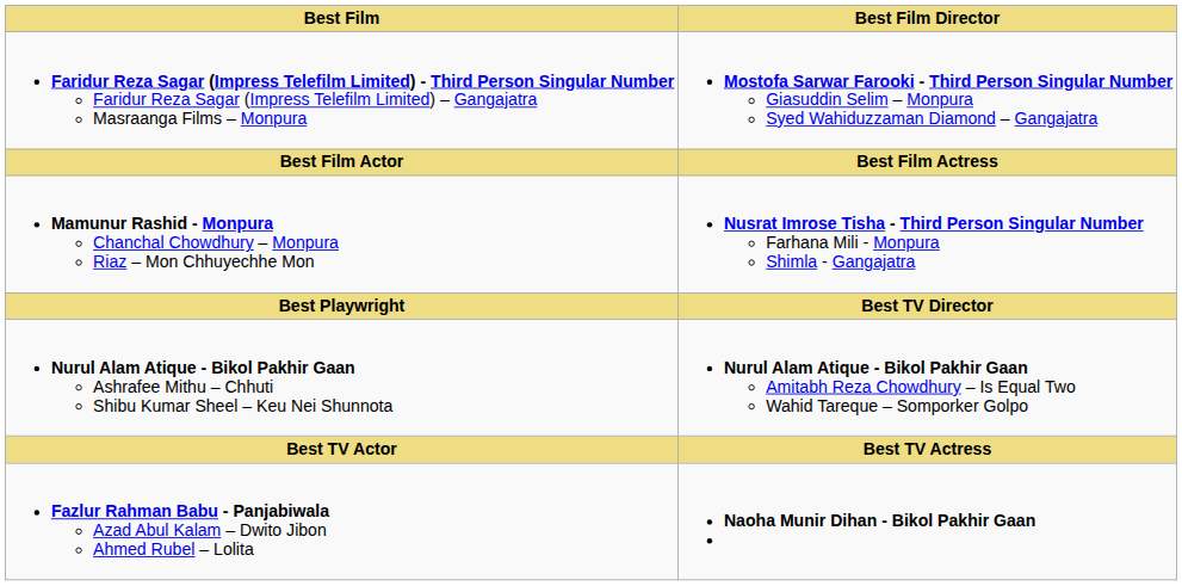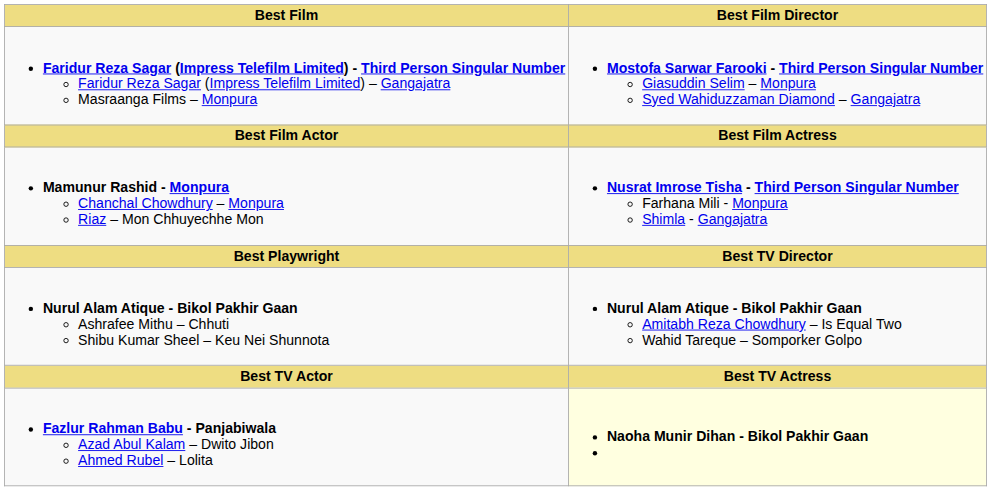row 8 | Best Film Director: no background -> lightyellow background
